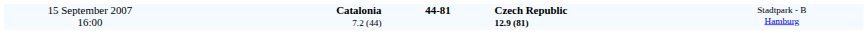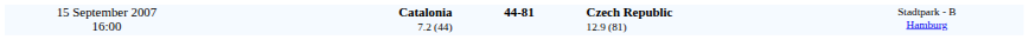7.2 (44) | column 4: bold -> normal
